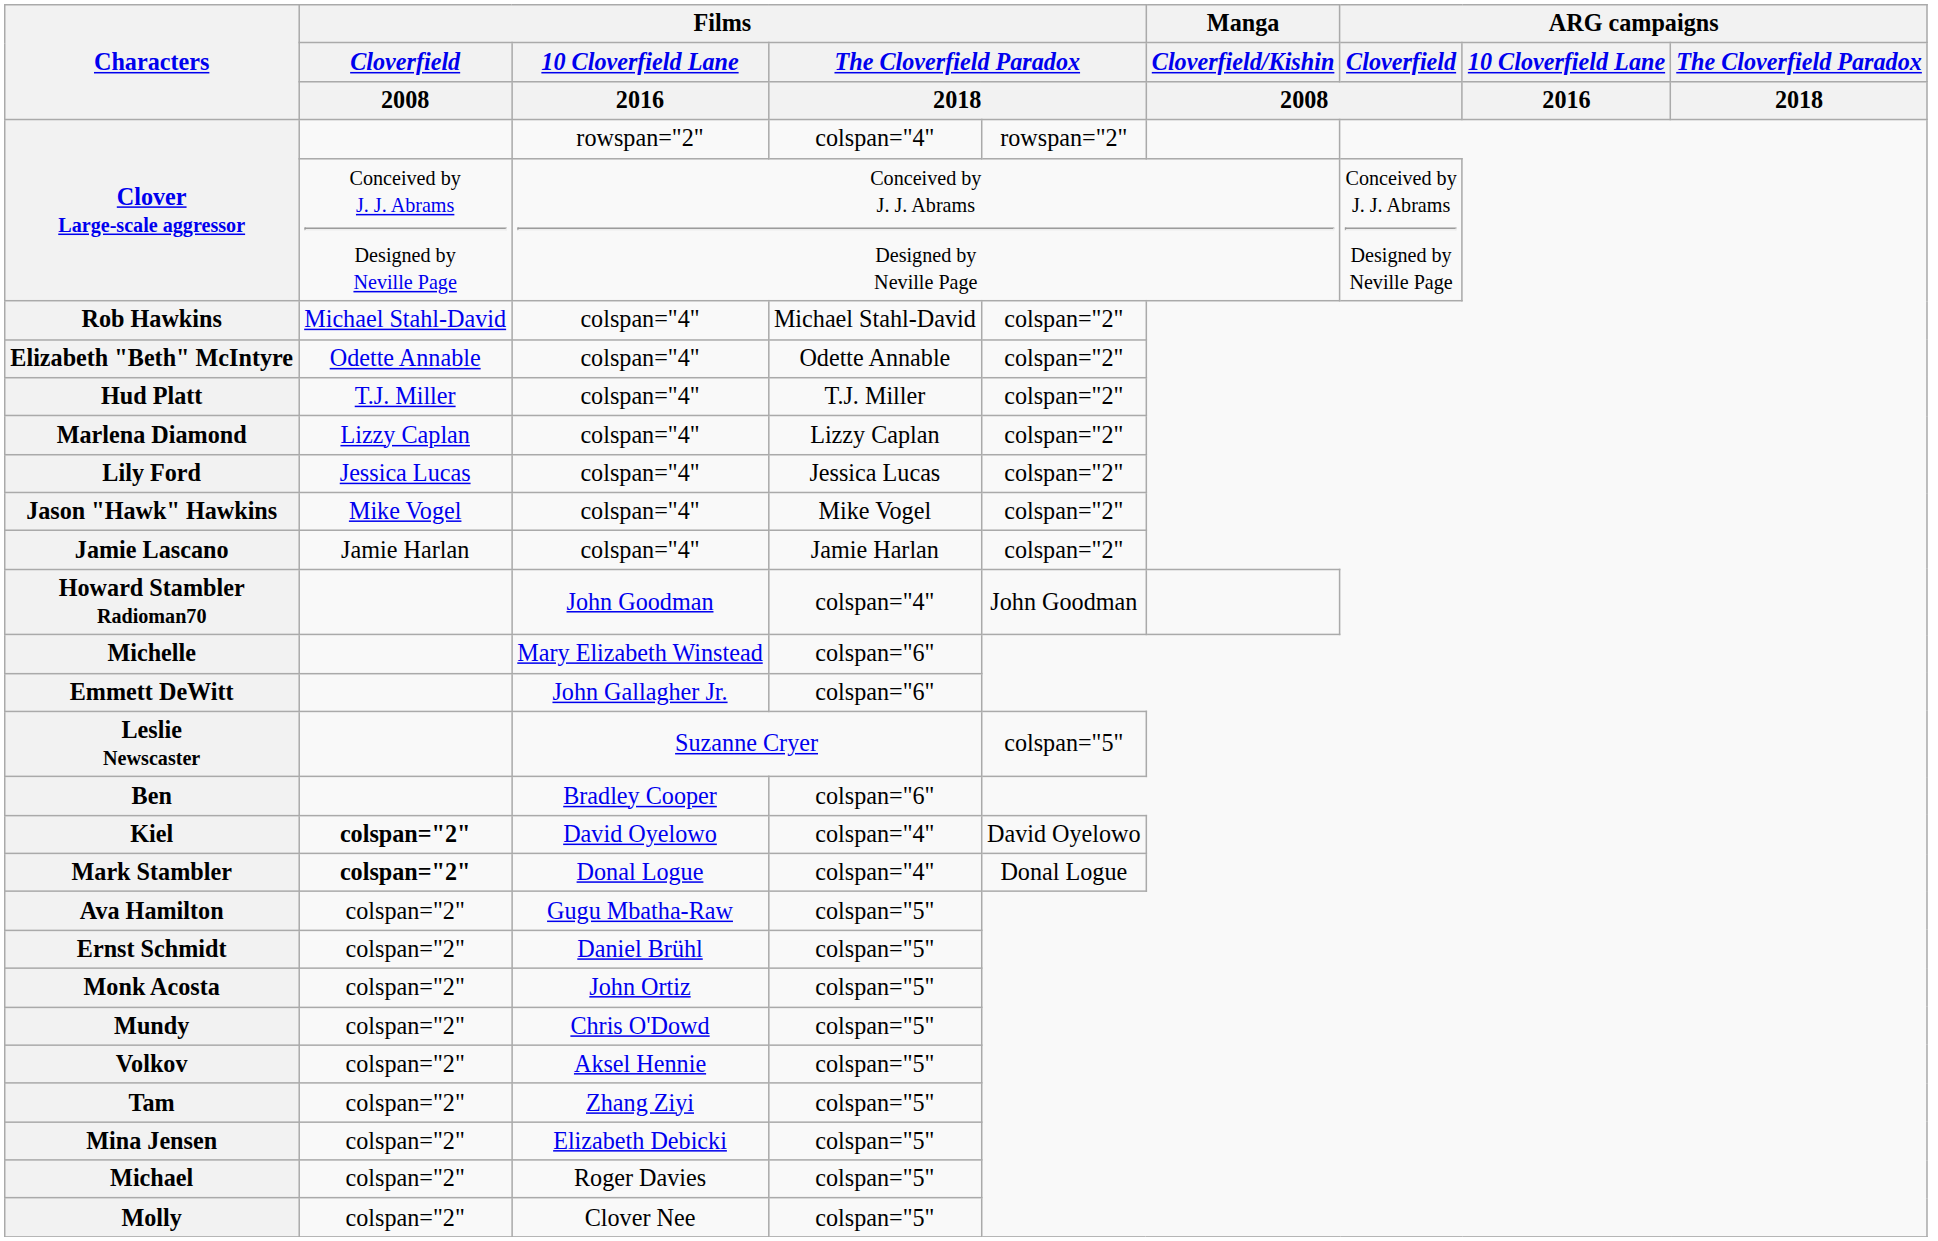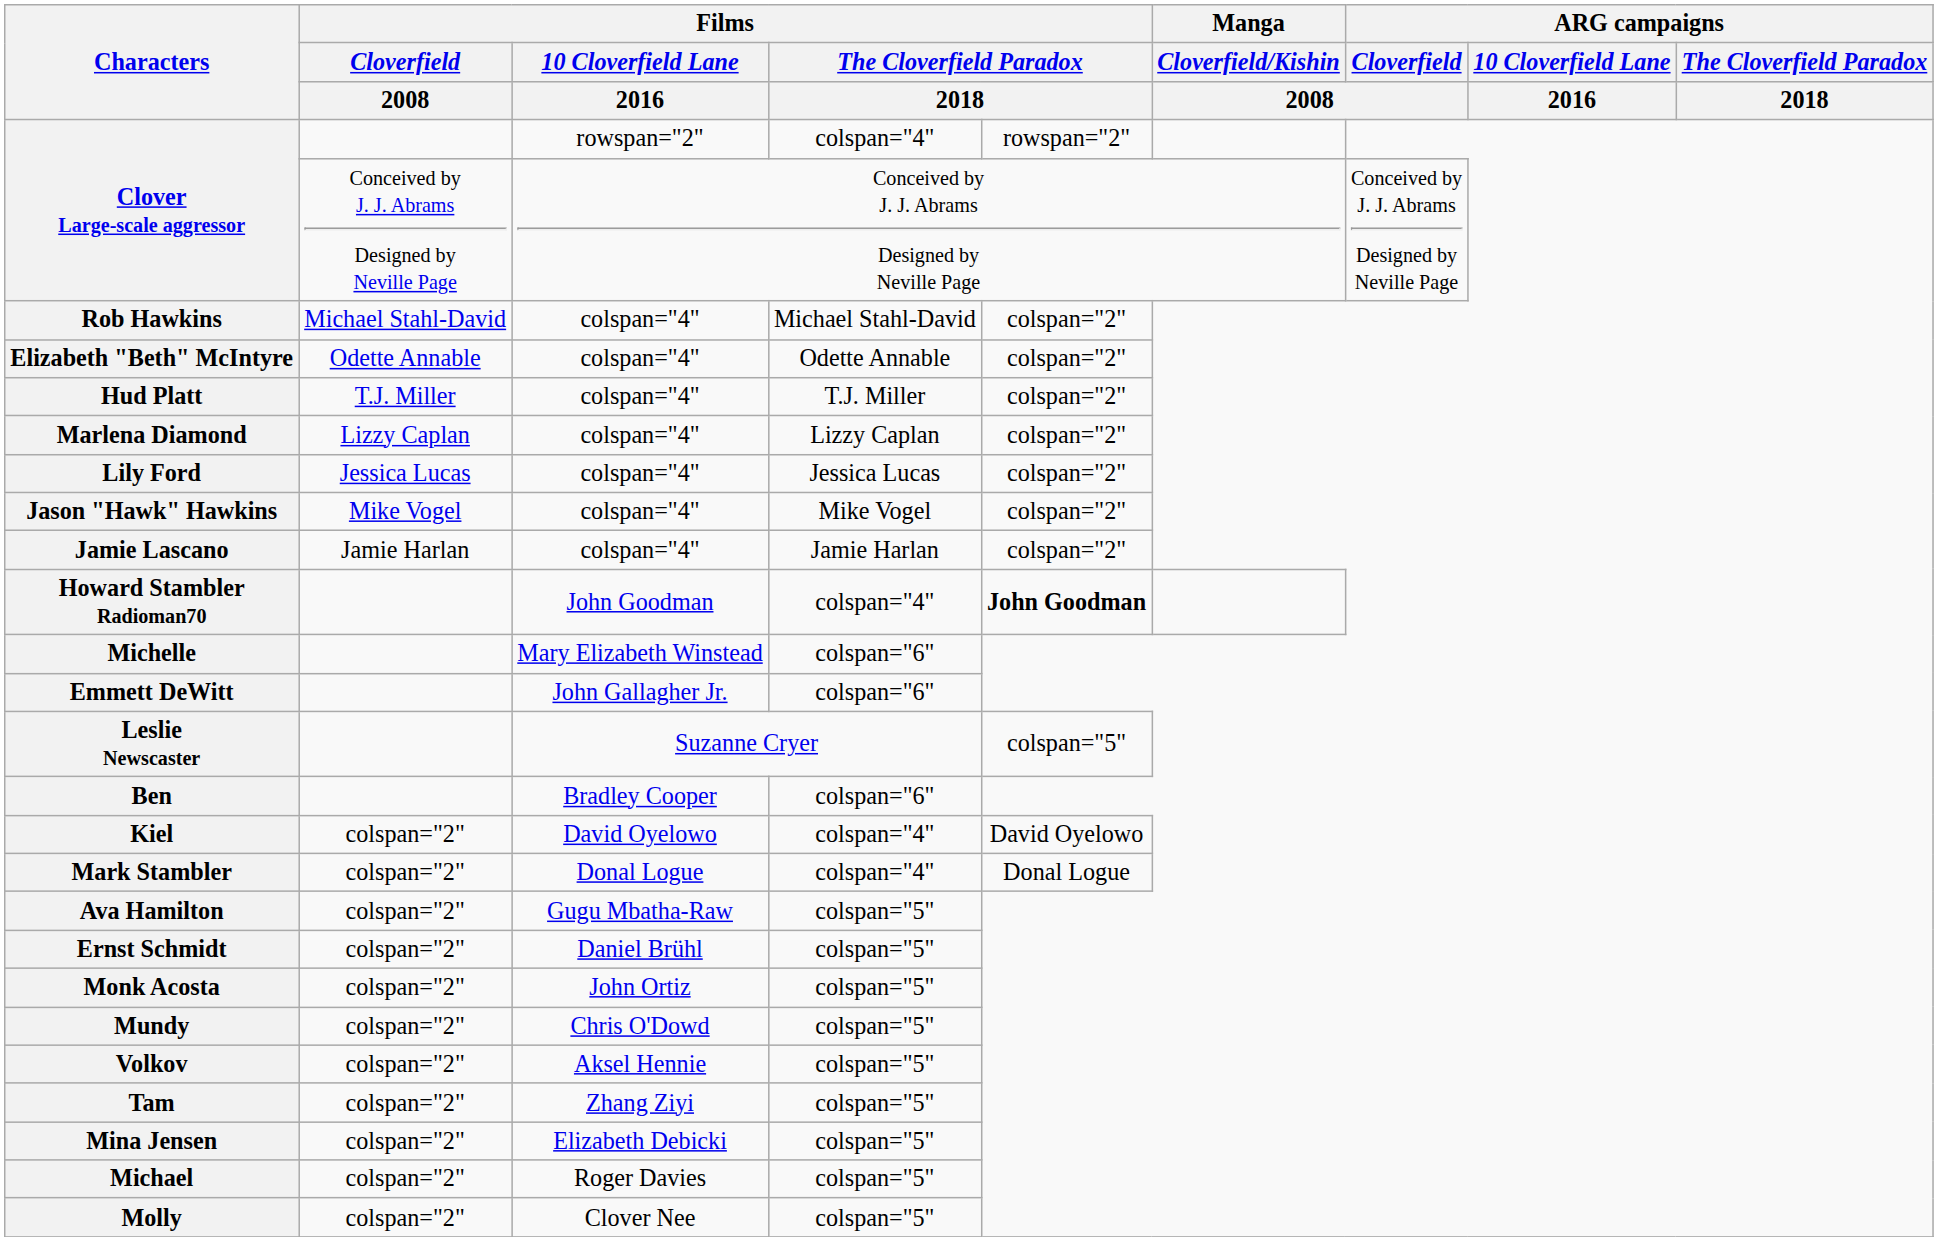Howard Stambler Radioman70 | column 5: normal -> bold
Kiel | Films / Cloverfield / 2008: bold -> normal
Mark Stambler | Films / Cloverfield / 2008: bold -> normal
